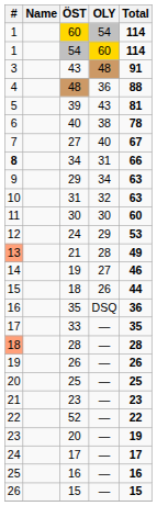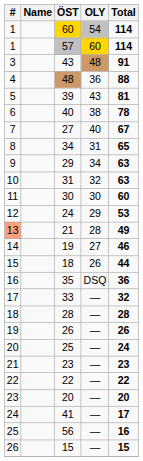row 3 | ÖST: 54 -> 57
row 9 | #: bold -> normal
row 9 | Total: 66 -> 65
row 18 | Total: 35 -> 32
row 19 | #: lightsalmon background -> no background
row 21 | Total: 25 -> 24
row 23 | ÖST: 52 -> 22
row 24 | Total: 19 -> 20
row 25 | ÖST: 17 -> 41
row 26 | ÖST: 16 -> 56
